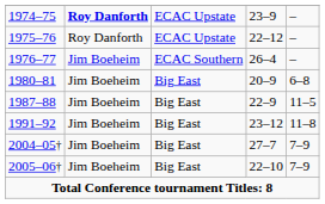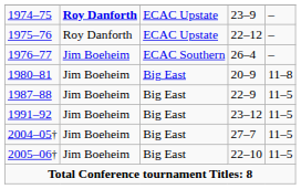1980–81 | column 5: 6–8 -> 11–8
1991–92 | column 5: 11–8 -> 11–5
2004–05† | column 5: 7–9 -> 11–5
2005–06† | column 5: 7–9 -> 11–5
